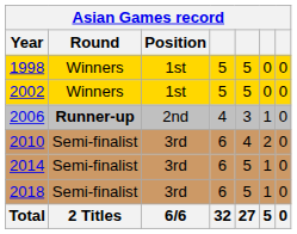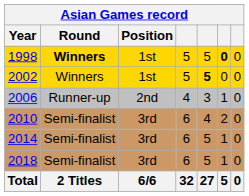1998 | Round: normal -> bold
1998 | column 6: normal -> bold
2002 | column 5: normal -> bold
2006 | Round: bold -> normal
